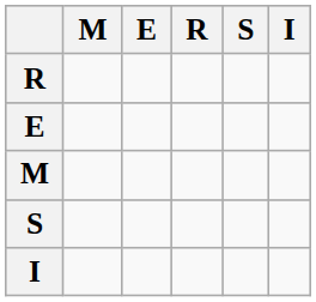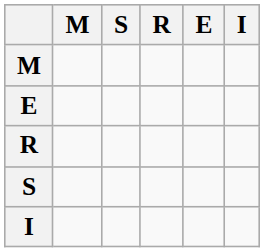columns swapped: E <-> S
row 2 | column 1: R -> M
row 4 | column 1: M -> R
